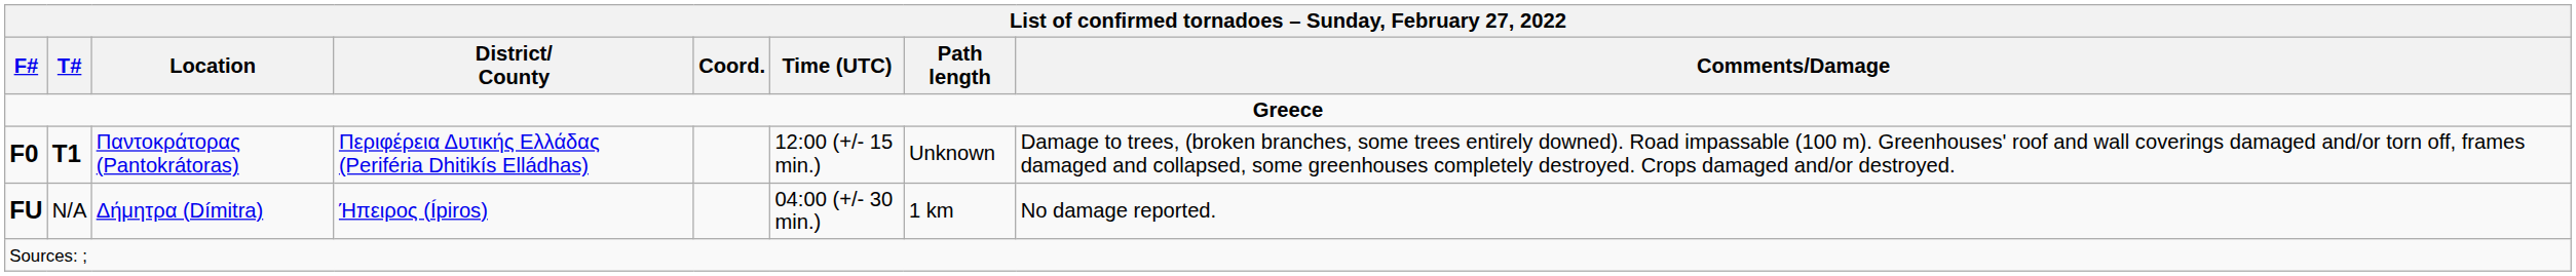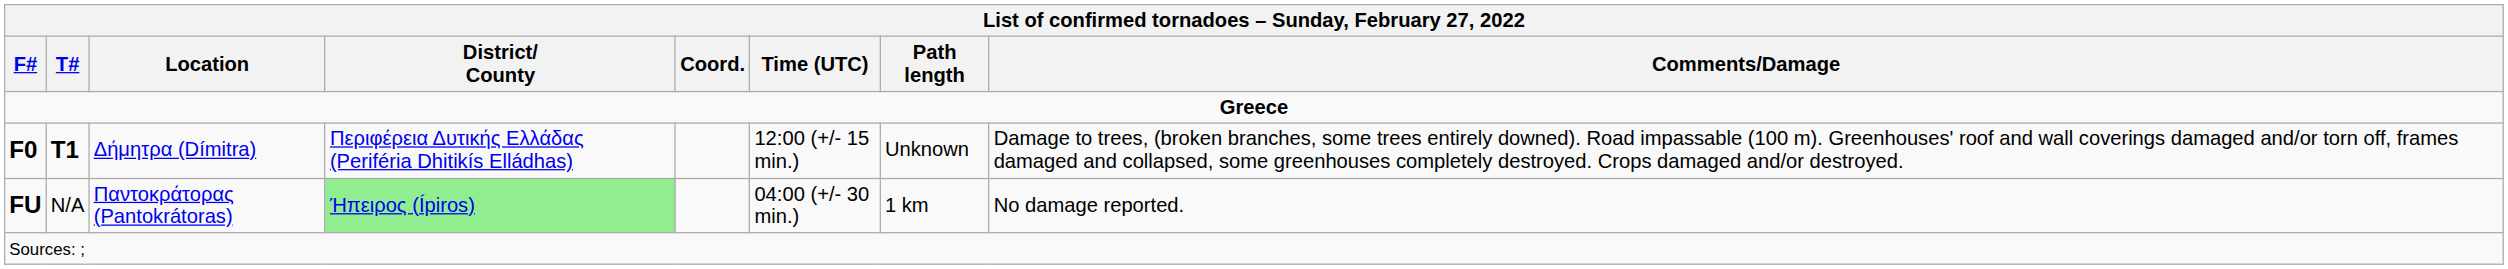F0 | Location: Παντοκράτορας (Pantokrátoras) -> Δήμητρα (Dímitra)
FU | Location: Δήμητρα (Dímitra) -> Παντοκράτορας (Pantokrátoras)
FU | District/ County: no background -> lightgreen background
